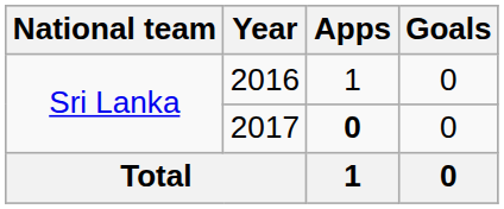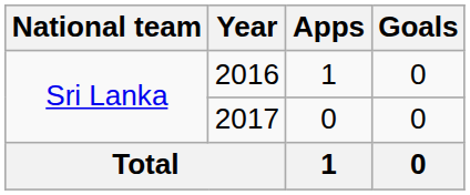2017 | Apps: bold -> normal
